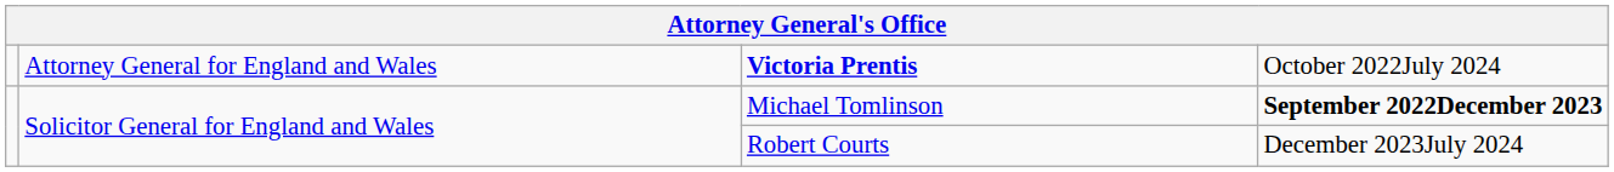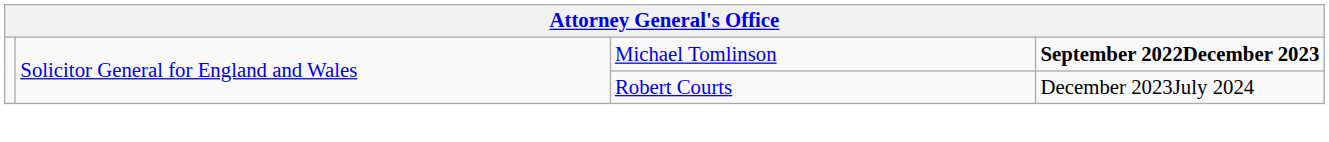- row: Attorney General for England and Wales | Victoria Prentis | October 2022July 2024
